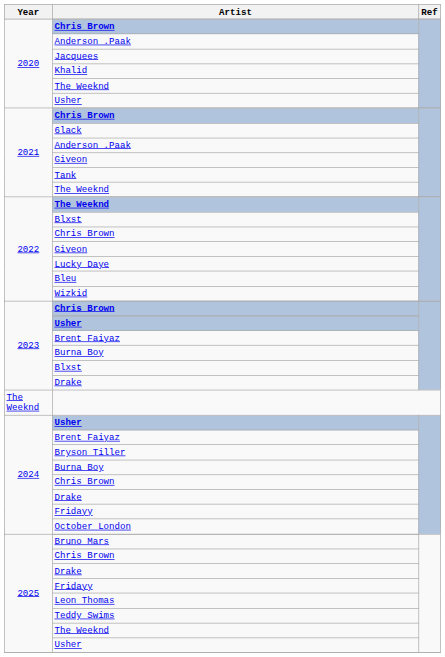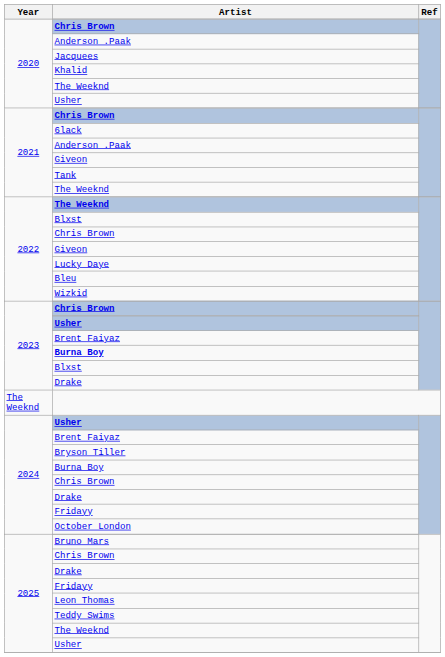2023 / Burna Boy | Artist: normal -> bold
